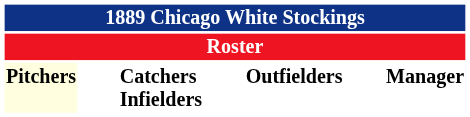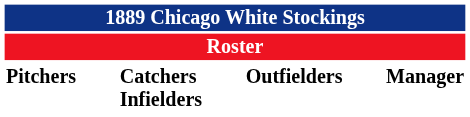Pitchers | column 1: lightyellow background -> no background
